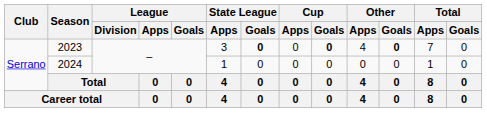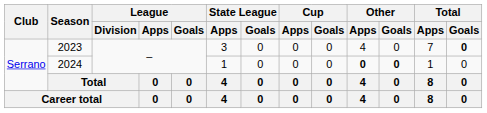2023 | State League / Goals: bold -> normal
2023 | Cup / Goals: bold -> normal
2023 | Other / Goals: bold -> normal
2023 | Total / Goals: normal -> bold
2024 | Other / Apps: normal -> bold
2024 | Other / Goals: normal -> bold
